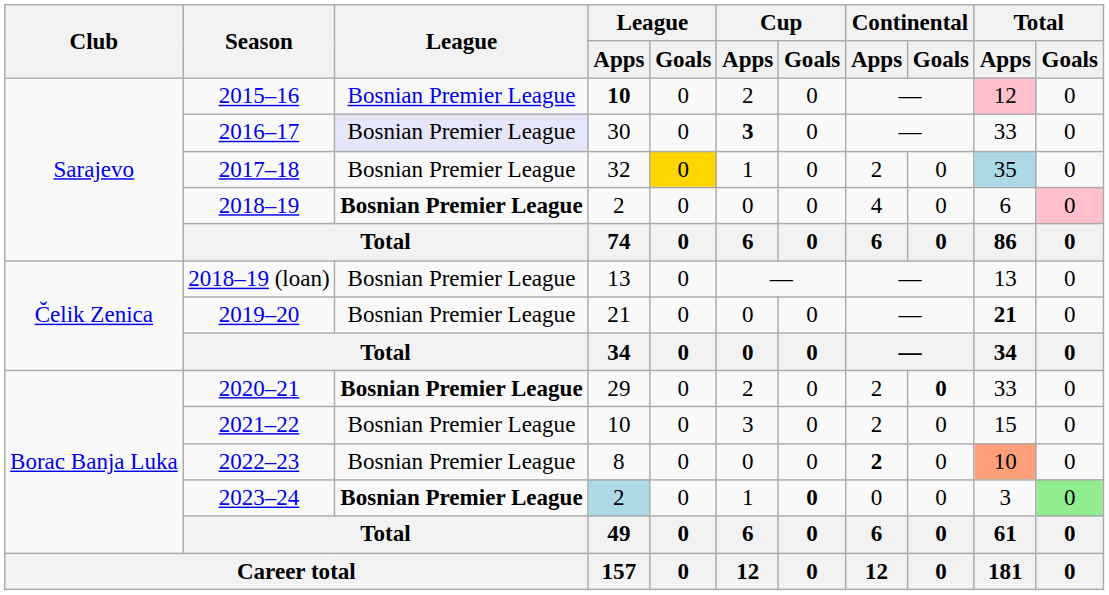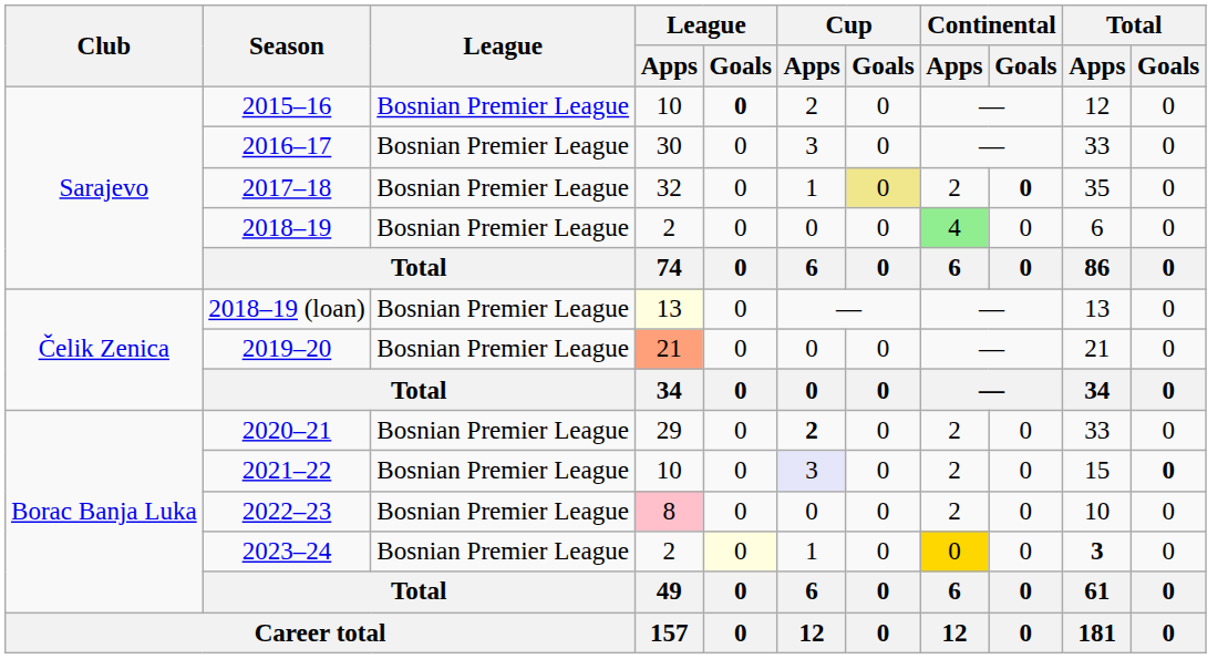2015–16 | League / Apps: bold -> normal
2015–16 | League / Goals: normal -> bold
2015–16 | Total / Apps: pink background -> no background
2016–17 | League: lavender background -> no background
2016–17 | Cup / Apps: bold -> normal
2017–18 | League / Goals: gold background -> no background
2017–18 | Cup / Goals: no background -> khaki background
2017–18 | Continental / Goals: normal -> bold
2017–18 | Total / Apps: lightblue background -> no background
2018–19 | League: bold -> normal
2018–19 | Continental / Apps: no background -> lightgreen background
2018–19 | Total / Goals: pink background -> no background
2018–19 (loan) | League / Apps: no background -> lightyellow background
2019–20 | League / Apps: no background -> lightsalmon background
2019–20 | Total / Apps: bold -> normal
2020–21 | League: bold -> normal
2020–21 | Cup / Apps: normal -> bold
2020–21 | Continental / Goals: bold -> normal
2021–22 | Cup / Apps: no background -> lavender background
2021–22 | Total / Goals: normal -> bold
2022–23 | League / Apps: no background -> pink background
2022–23 | Continental / Apps: bold -> normal
2022–23 | Total / Apps: lightsalmon background -> no background
2023–24 | League: bold -> normal
2023–24 | League / Apps: lightblue background -> no background
2023–24 | League / Goals: no background -> lightyellow background
2023–24 | Cup / Goals: bold -> normal
2023–24 | Continental / Apps: no background -> gold background
2023–24 | Total / Apps: normal -> bold
2023–24 | Total / Goals: lightgreen background -> no background
